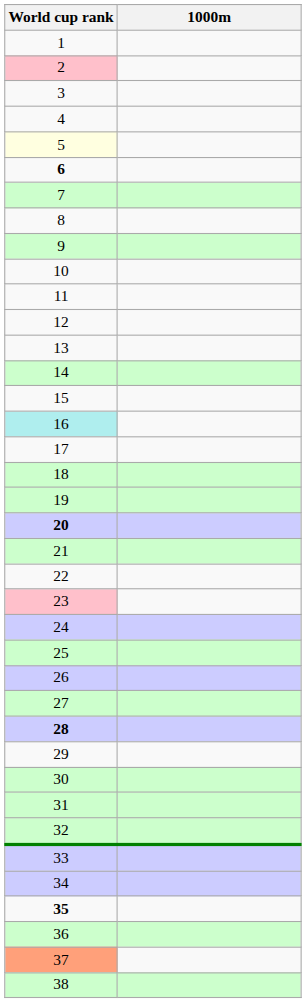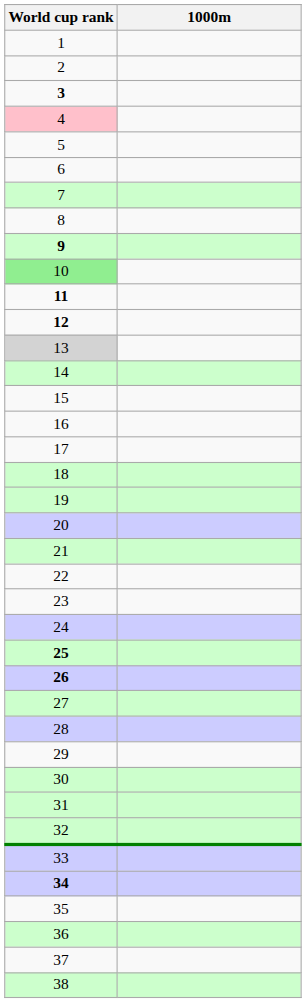2 | World cup rank: pink background -> no background
3 | World cup rank: normal -> bold
4 | World cup rank: no background -> pink background
5 | World cup rank: lightyellow background -> no background
6 | World cup rank: bold -> normal
9 | World cup rank: normal -> bold
10 | World cup rank: no background -> lightgreen background
11 | World cup rank: normal -> bold
12 | World cup rank: normal -> bold
13 | World cup rank: no background -> lightgrey background
16 | World cup rank: paleturquoise background -> no background
20 | World cup rank: bold -> normal
23 | World cup rank: pink background -> no background
25 | World cup rank: normal -> bold
26 | World cup rank: normal -> bold
28 | World cup rank: bold -> normal
34 | World cup rank: normal -> bold
35 | World cup rank: bold -> normal
37 | World cup rank: lightsalmon background -> no background
